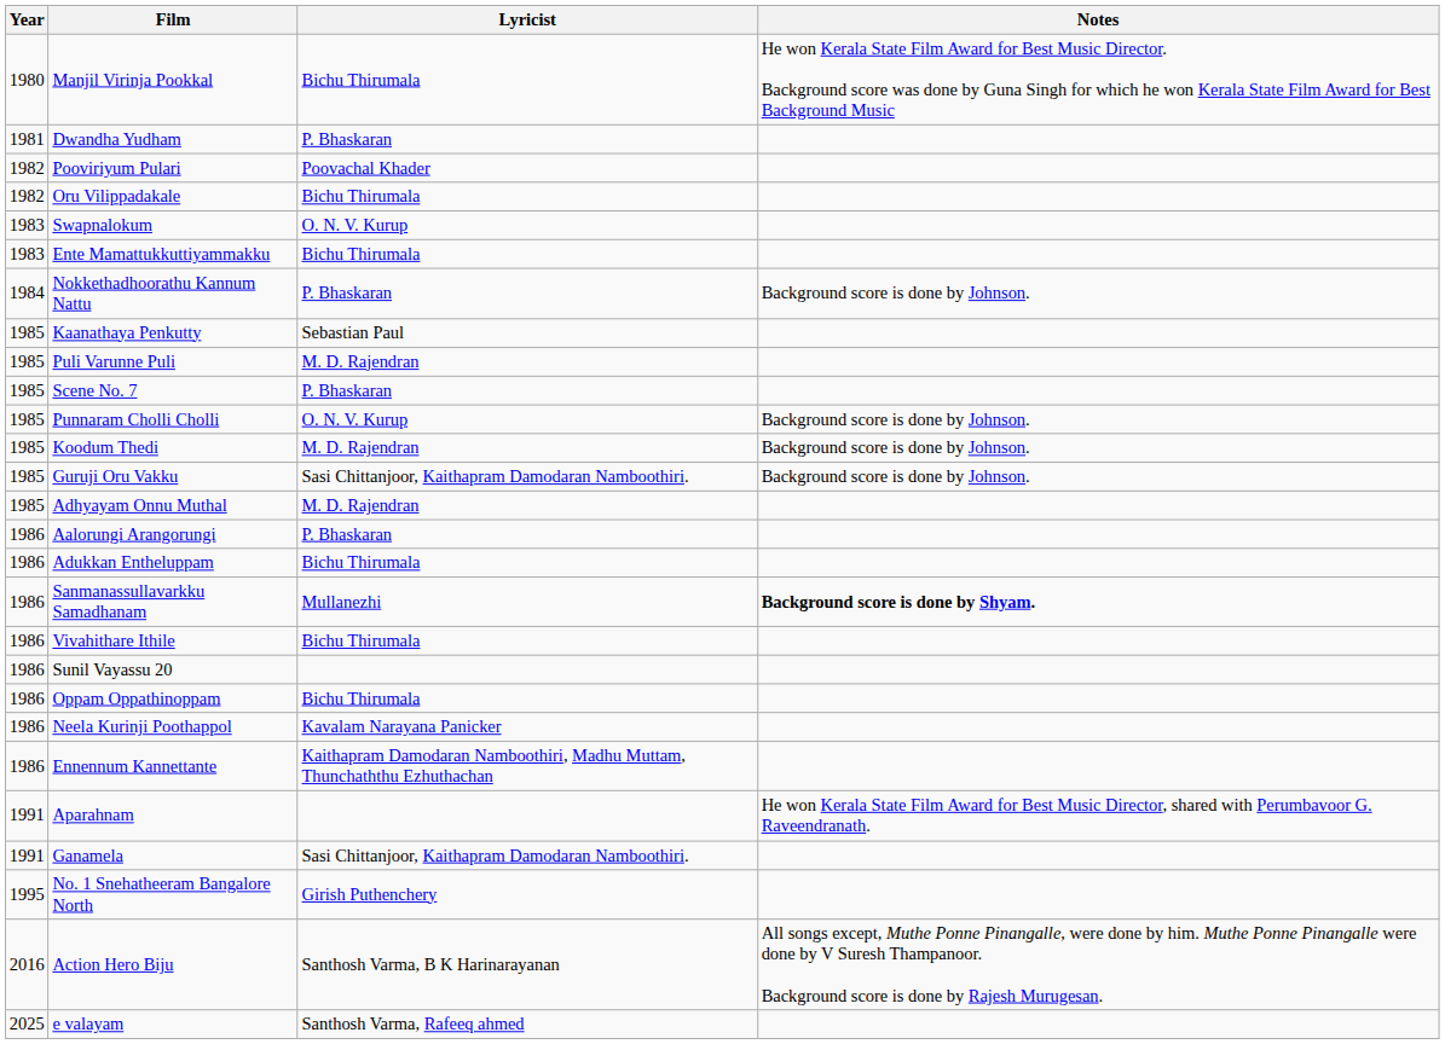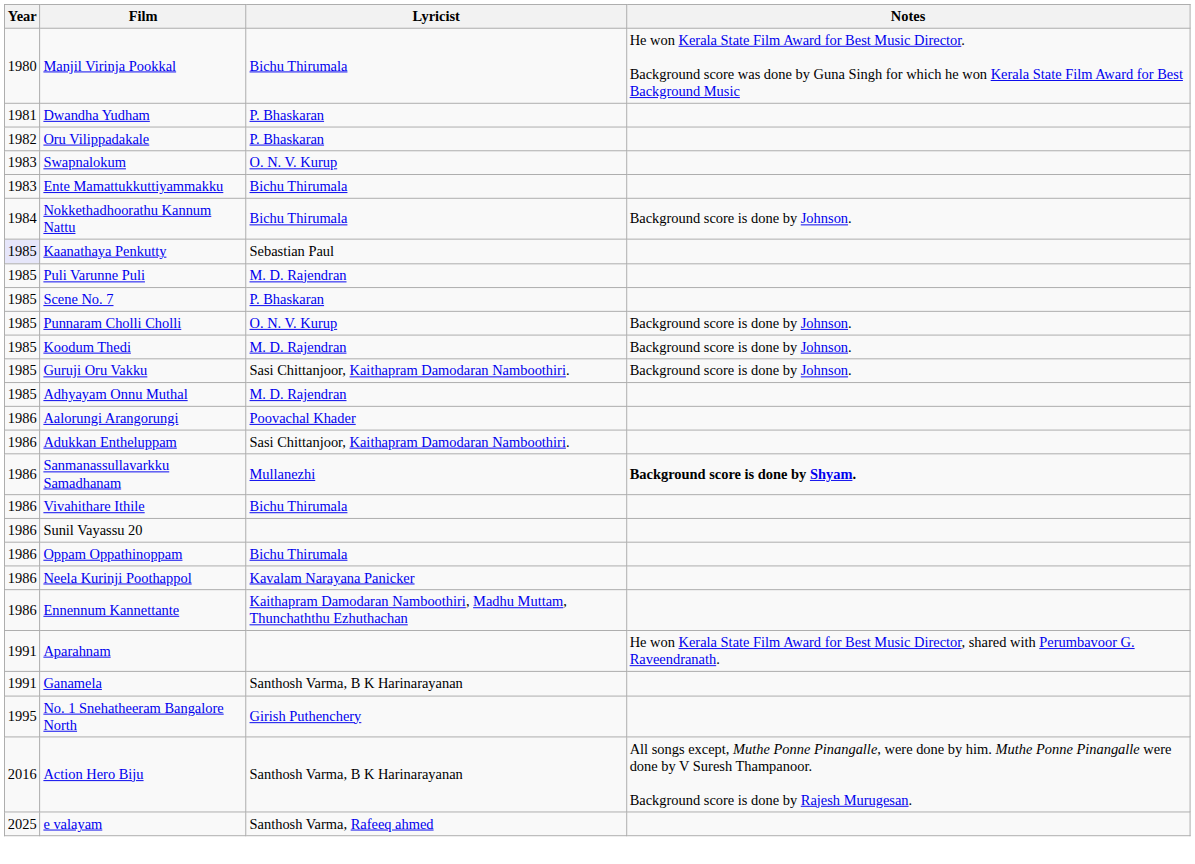- row: 1982 | Pooviriyum Pulari | Poovachal Khader
Oru Vilippadakale | Lyricist: Bichu Thirumala -> P. Bhaskaran
Nokkethadhoorathu Kannum Nattu | Lyricist: P. Bhaskaran -> Bichu Thirumala
Kaanathaya Penkutty | Year: no background -> lavender background
Aalorungi Arangorungi | Lyricist: P. Bhaskaran -> Poovachal Khader
Adukkan Entheluppam | Lyricist: Bichu Thirumala -> Sasi Chittanjoor, Kaithapram Damodaran Namboothiri.
Ganamela | Lyricist: Sasi Chittanjoor, Kaithapram Damodaran Namboothiri. -> Santhosh Varma, B K Harinarayanan
